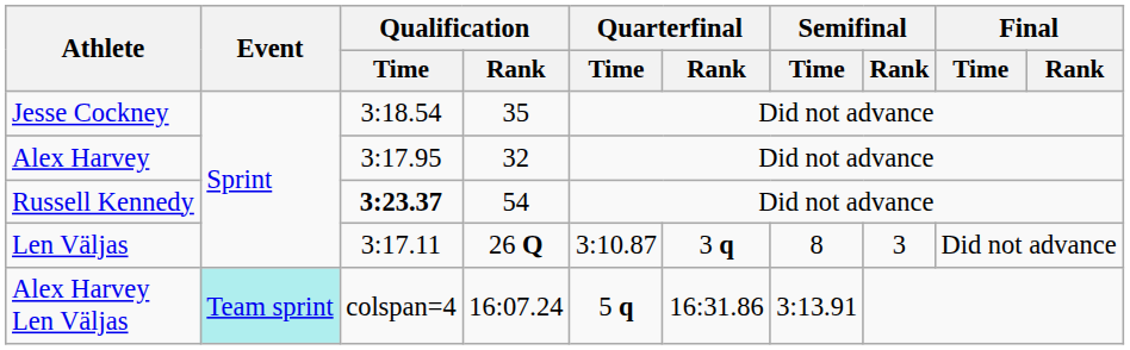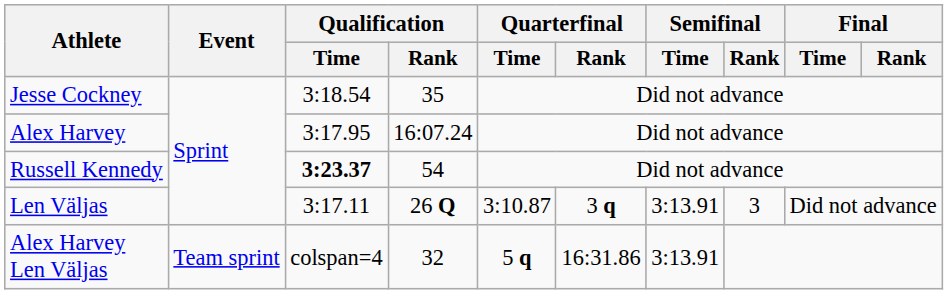Alex Harvey | Qualification / Rank: 32 -> 16:07.24
Len Väljas | Semifinal / Time: 8 -> 3:13.91
Alex Harvey Len Väljas | Event: paleturquoise background -> no background
Alex Harvey Len Väljas | Qualification / Rank: 16:07.24 -> 32
